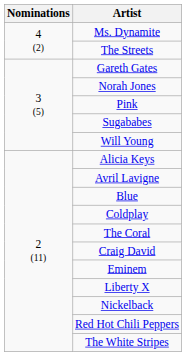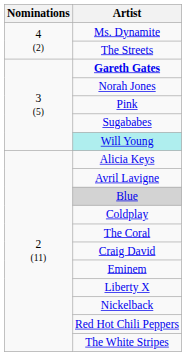Gareth Gates | Artist: normal -> bold
Will Young | Artist: no background -> paleturquoise background
Blue | Artist: no background -> lightgrey background
